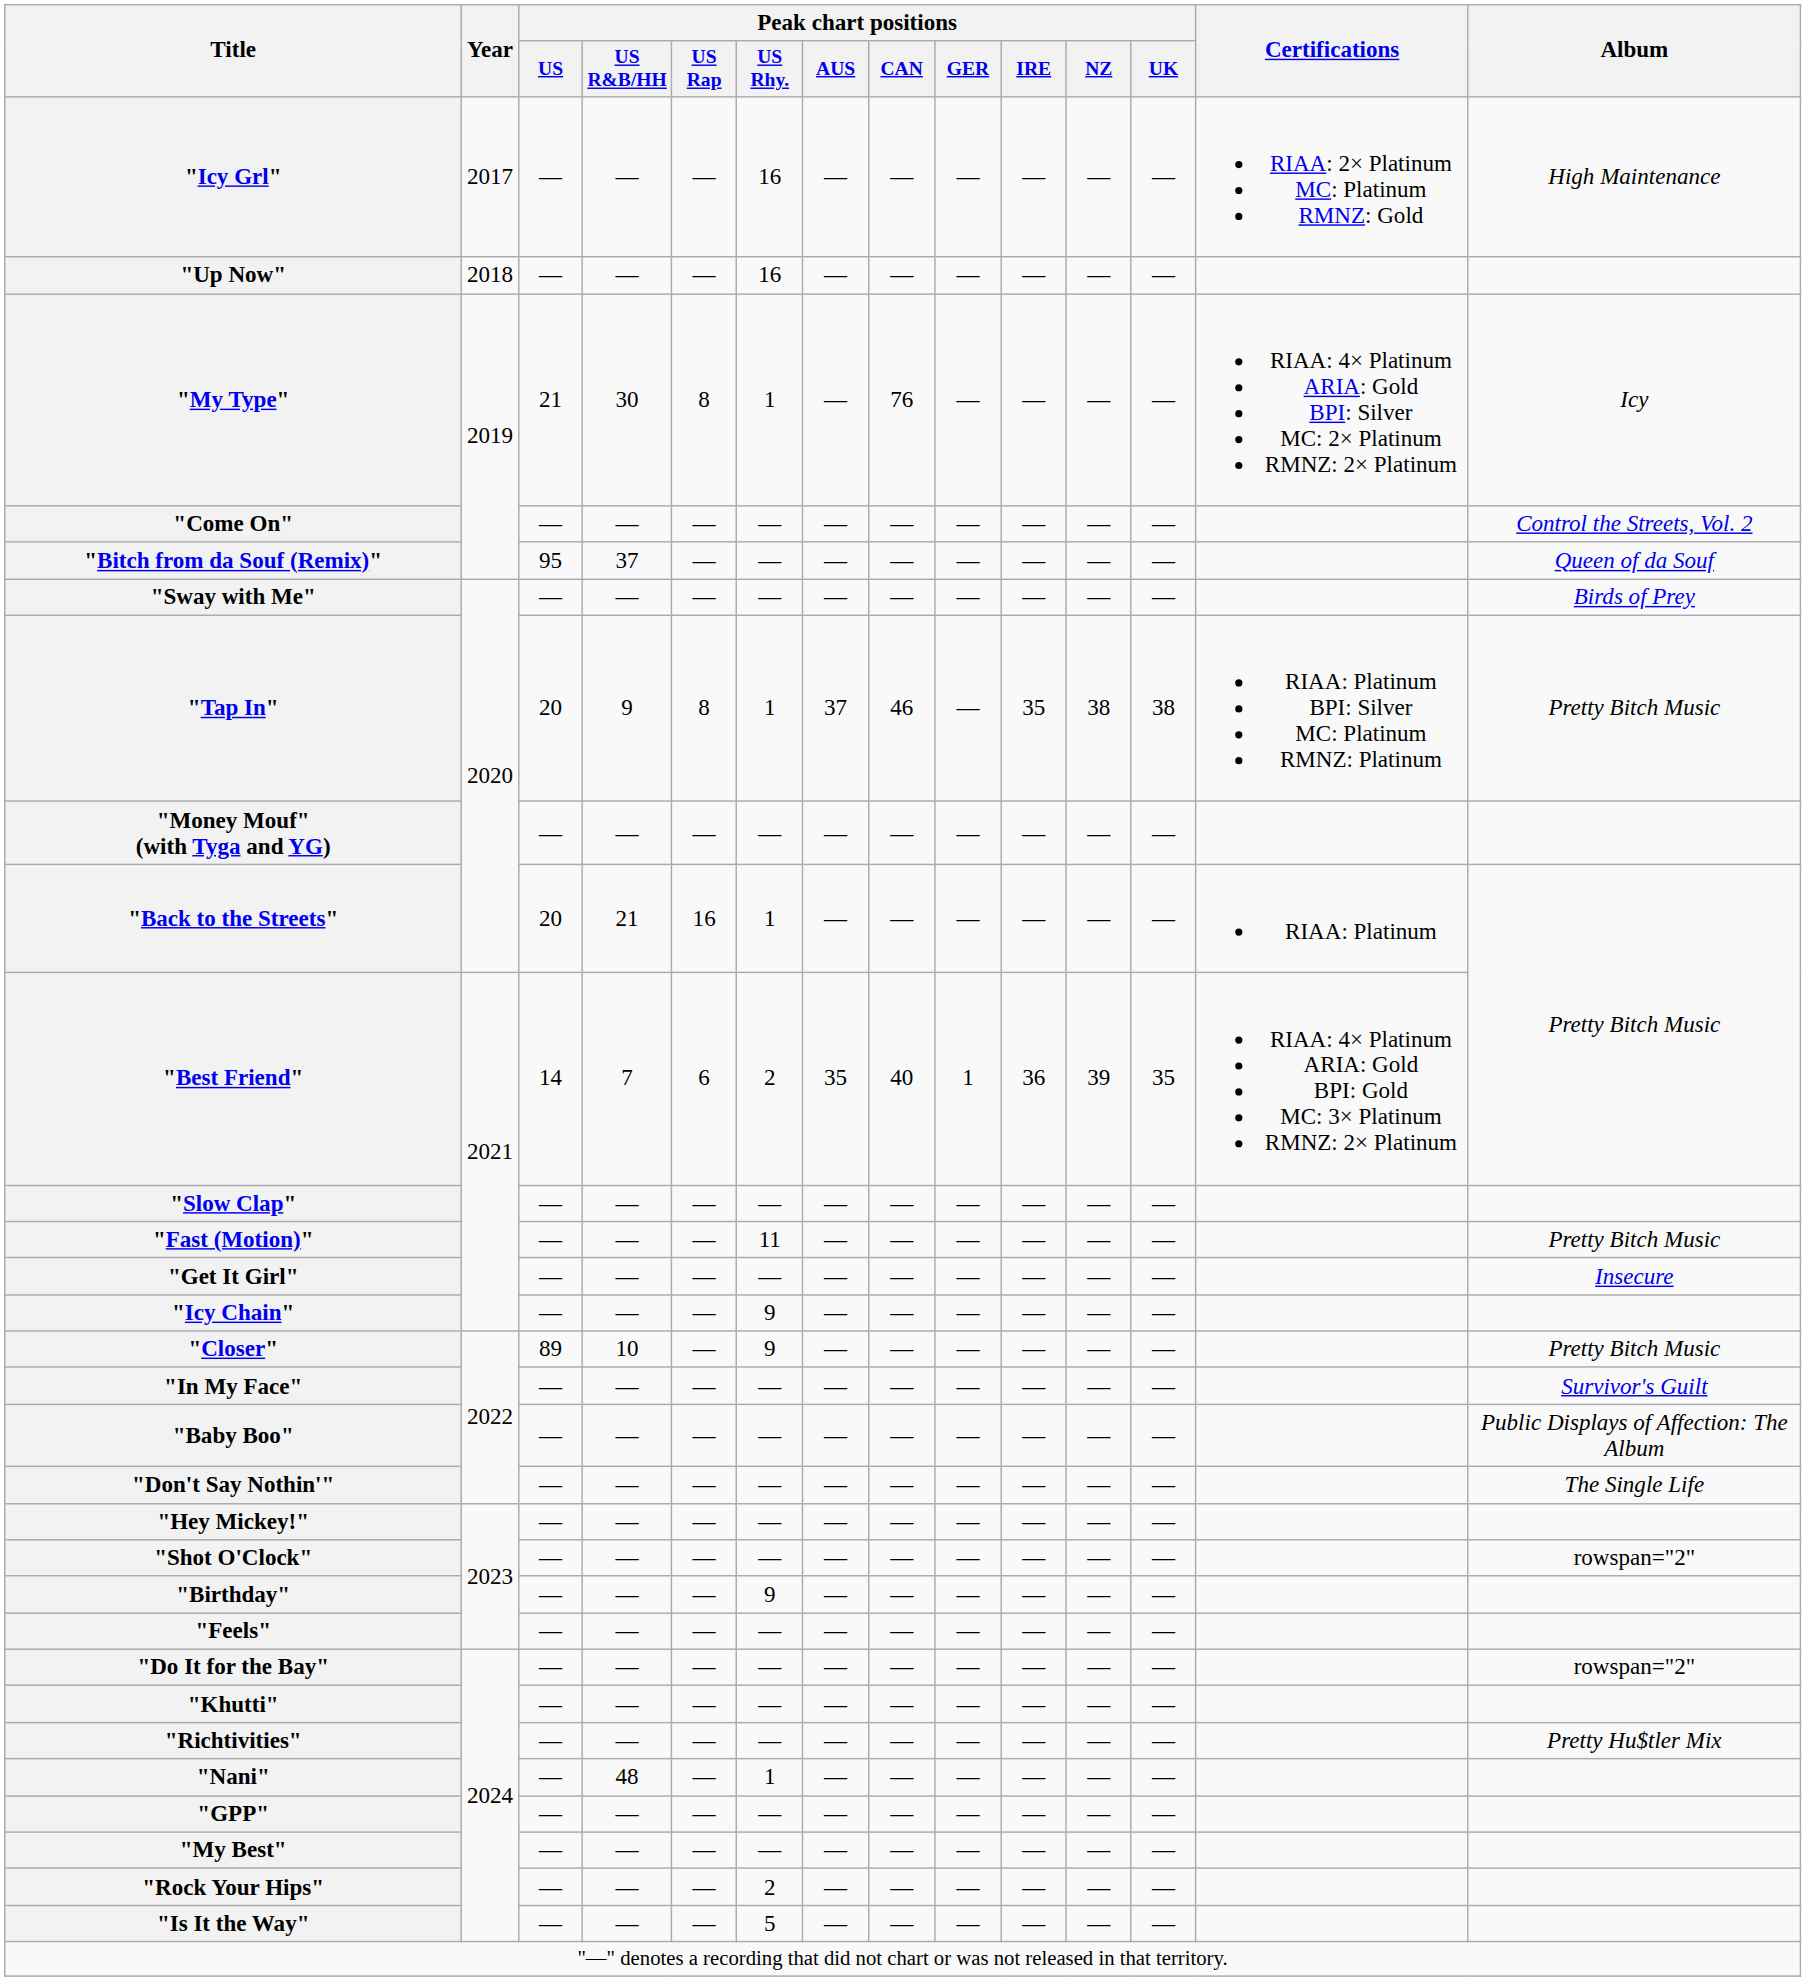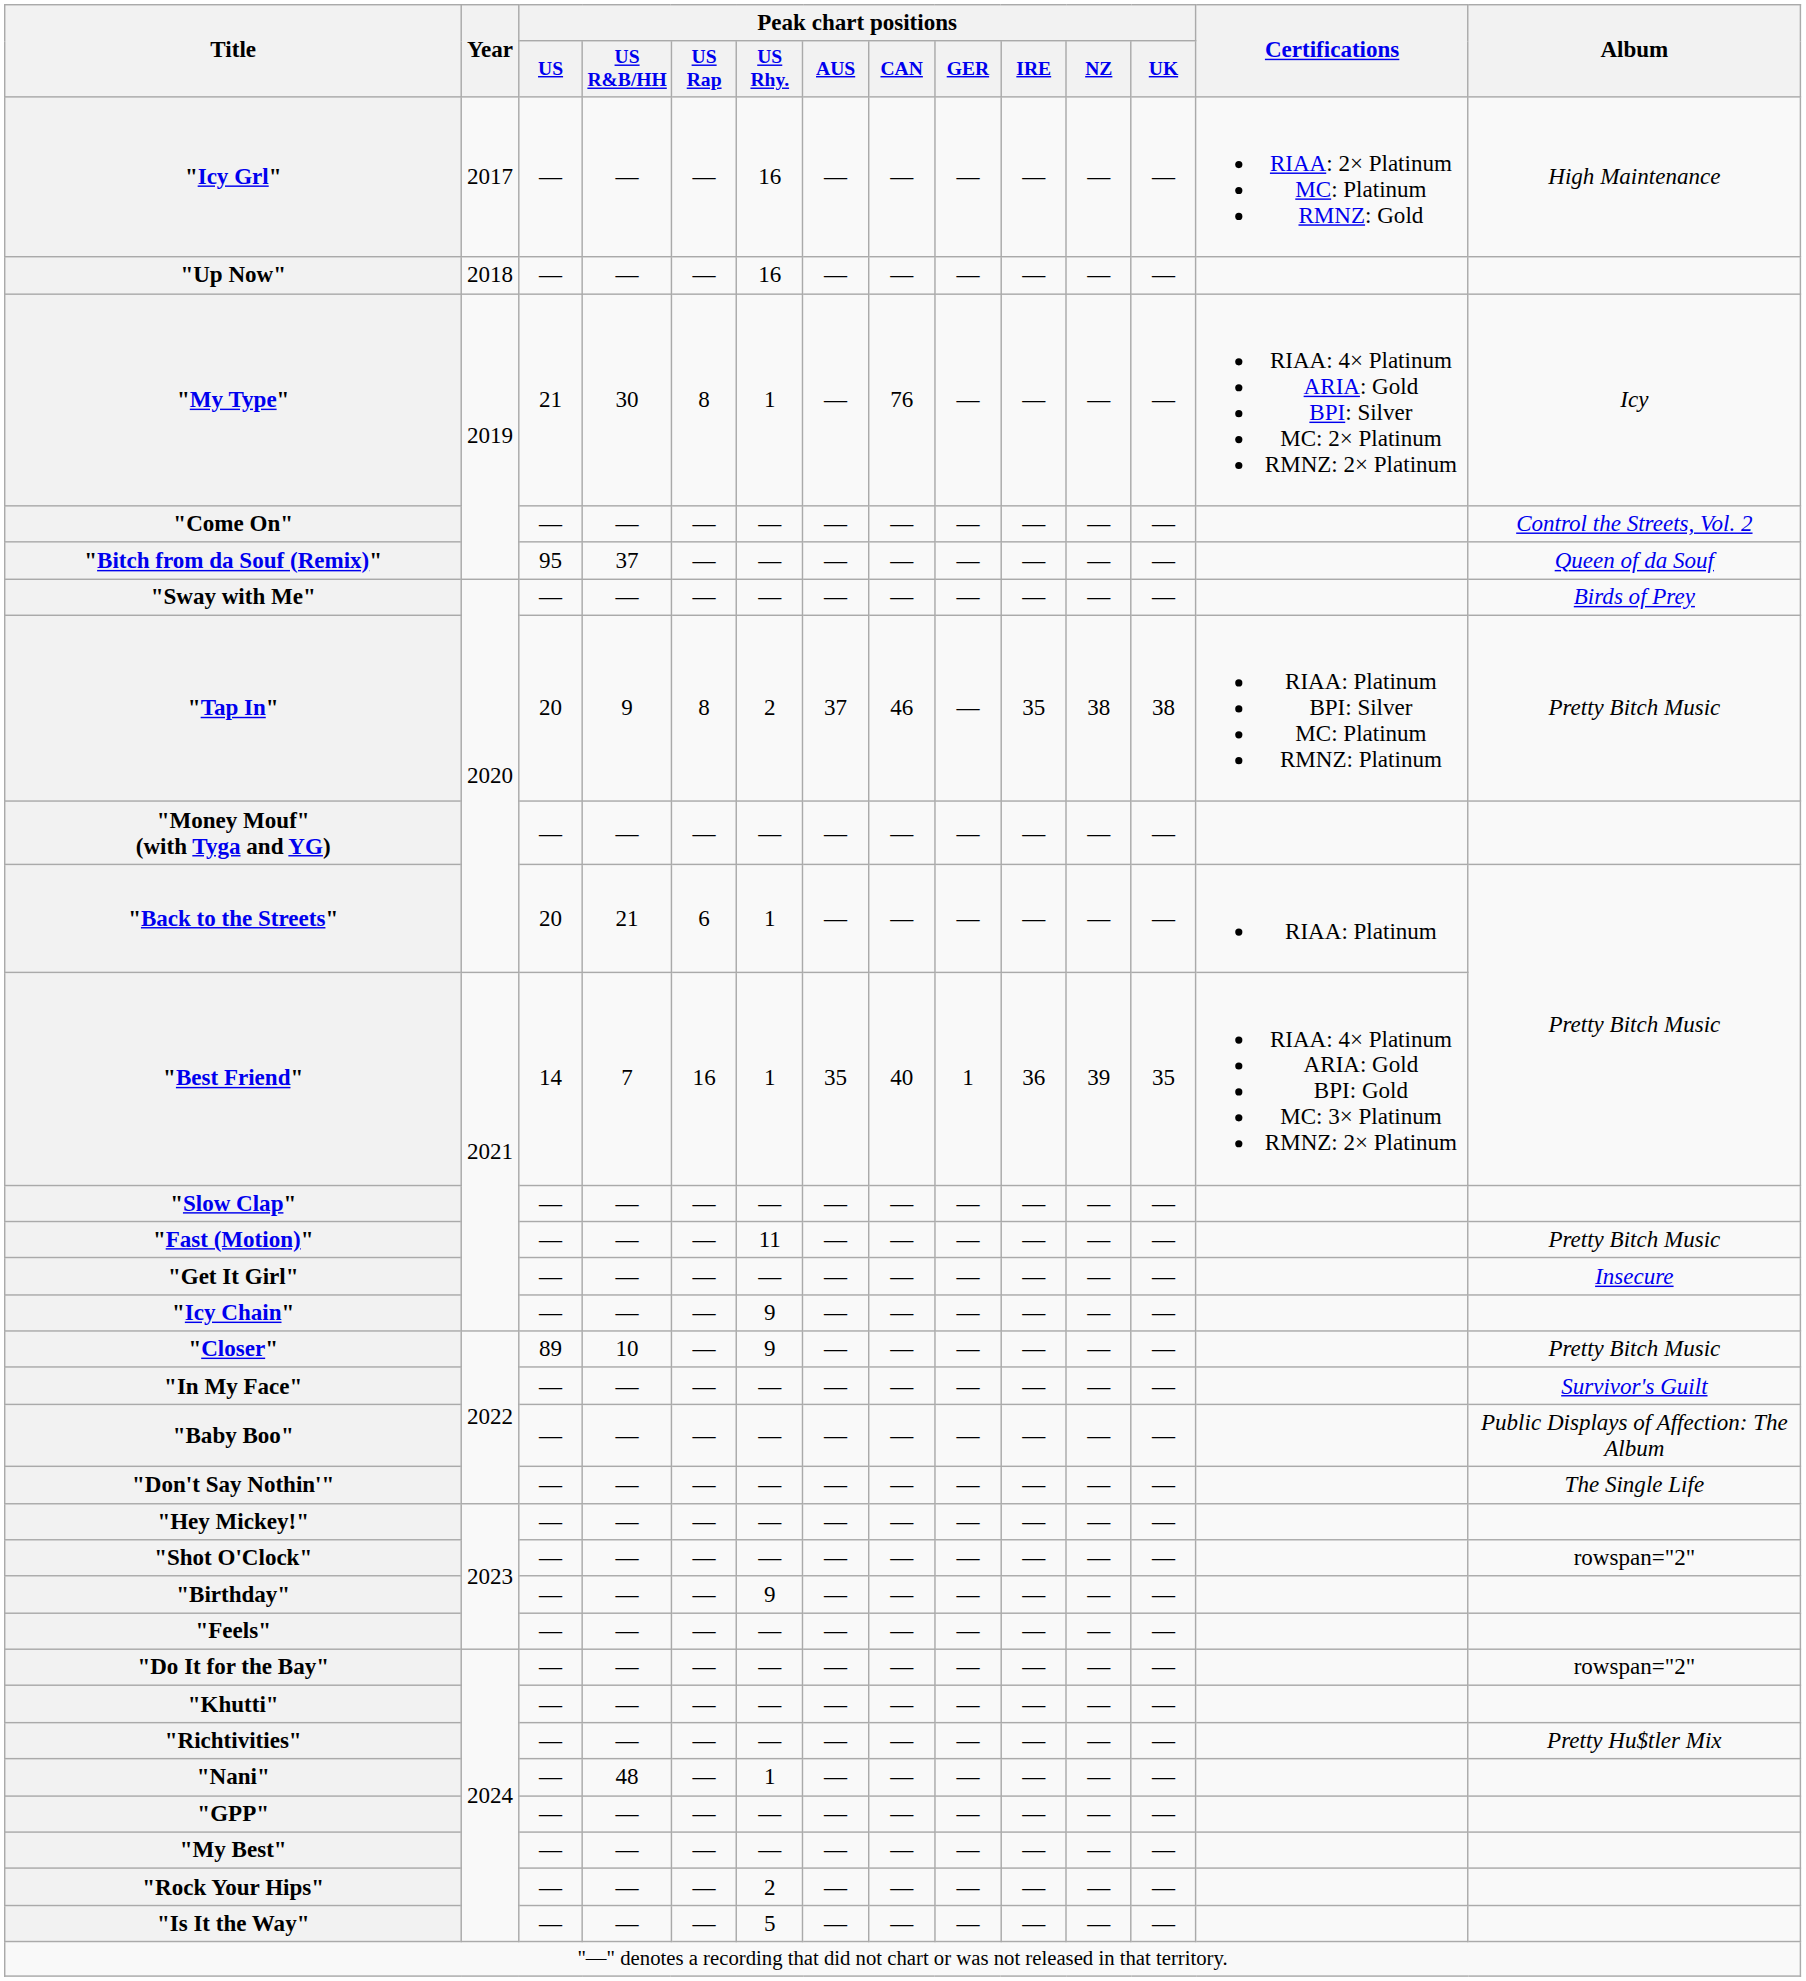"Tap In" | Peak chart positions / US Rhy.: 1 -> 2
"Back to the Streets" | Peak chart positions / US Rap: 16 -> 6
"Best Friend" | Peak chart positions / US Rap: 6 -> 16
"Best Friend" | Peak chart positions / US Rhy.: 2 -> 1
